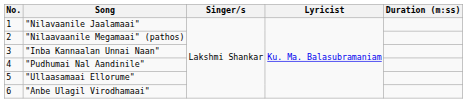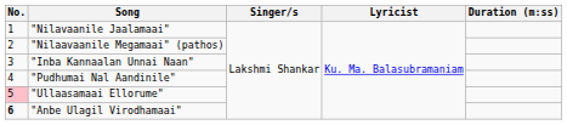"Ullaasamaai Ellorume" | No.: no background -> pink background
"Anbe Ulagil Virodhamaai" | No.: normal -> bold
